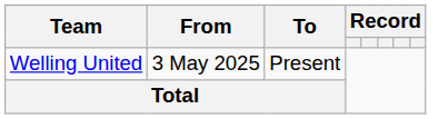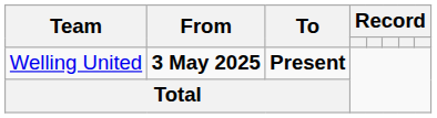Welling United | From: normal -> bold
Welling United | To: normal -> bold
